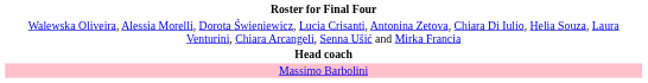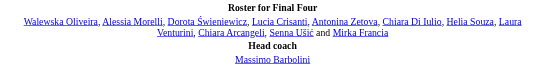row 4 | column 1: pink background -> no background
